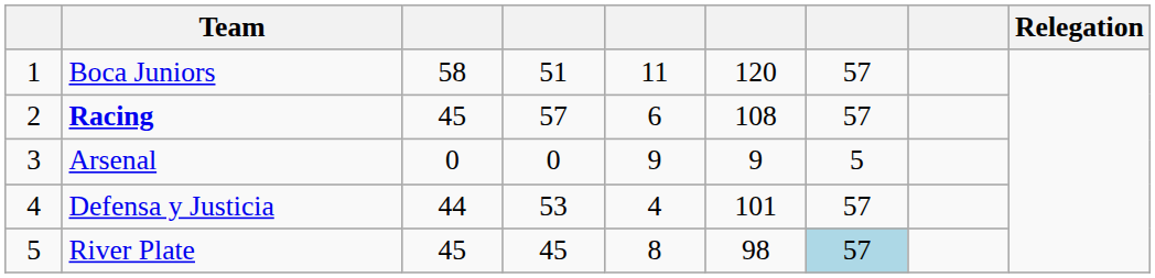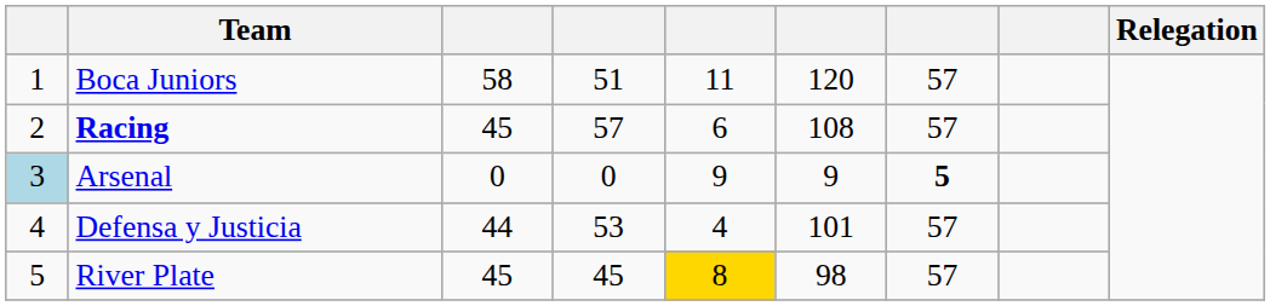Arsenal | column 1: no background -> lightblue background
Arsenal | column 7: normal -> bold
River Plate | column 5: no background -> gold background
River Plate | column 7: lightblue background -> no background
